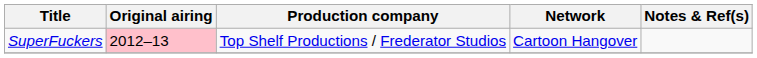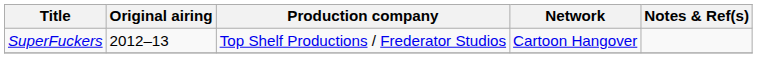SuperFuckers | Original airing: pink background -> no background
